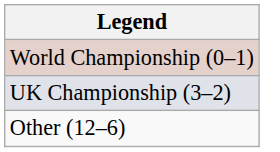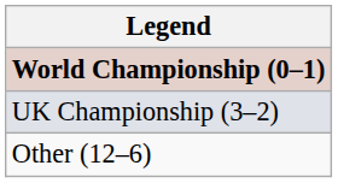row 2 | column 1: normal -> bold
